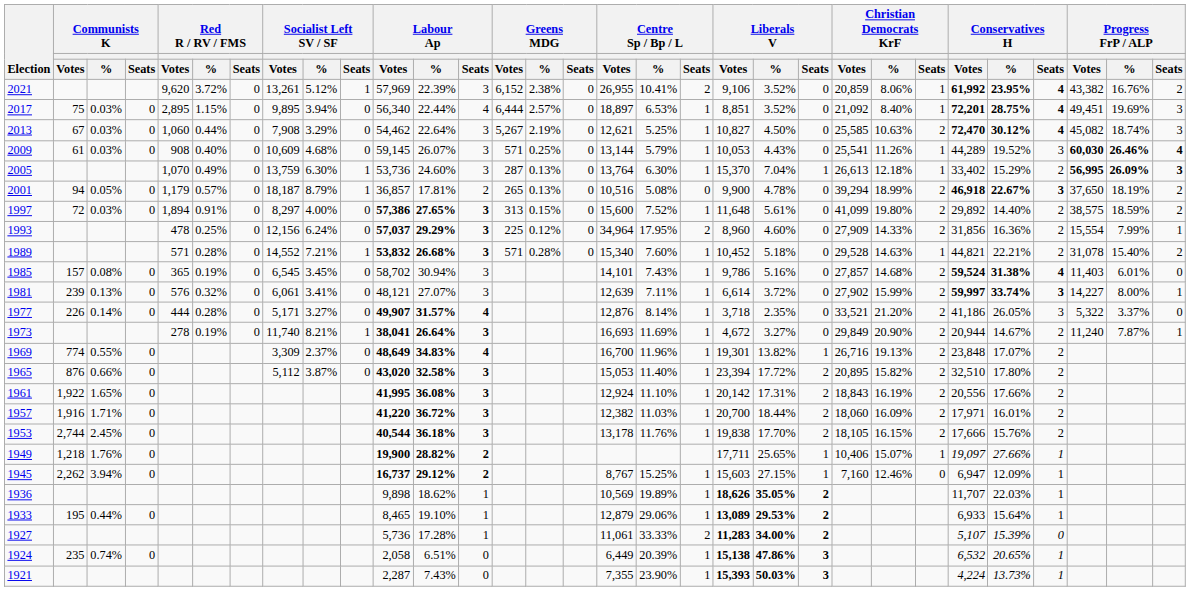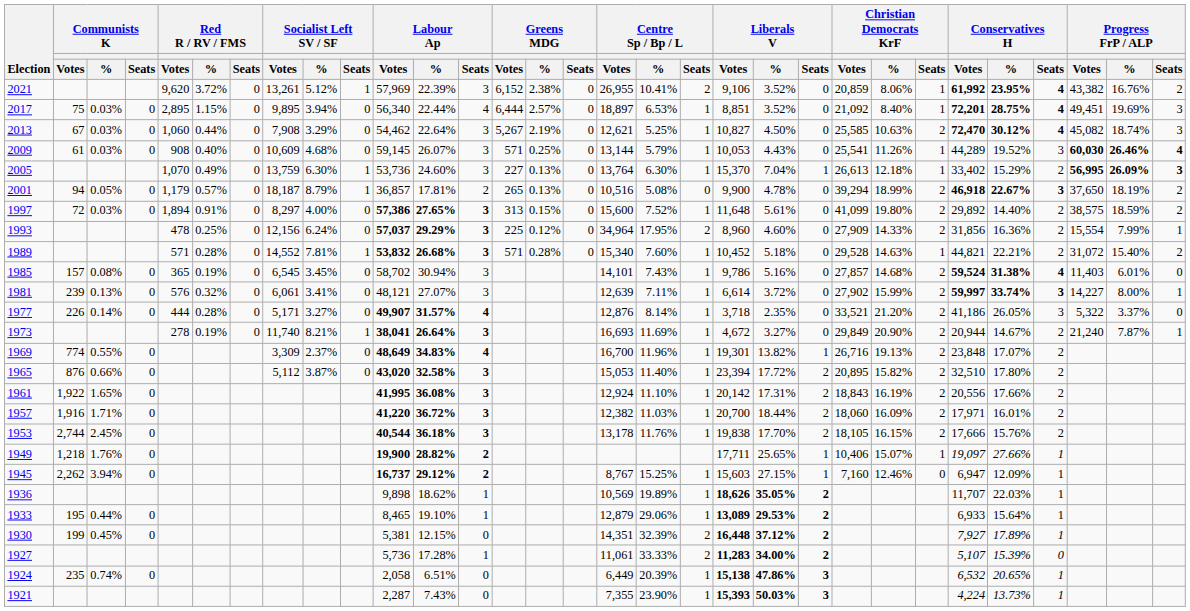2005 | Greens MDG / Votes: 287 -> 227
1989 | Socialist Left SV / SF / %: 7.21% -> 7.81%
1989 | Progress FrP / ALP / Votes: 31,078 -> 31,072
1973 | Progress FrP / ALP / Votes: 11,240 -> 21,240
+ row: 1930 | 199 | 0.45% | 0 | 5,381 | 12.15% | 0 | 14,351 | 32.39% | 2 | 16,448 | 37.12% | 2 | 7,927 | 17.89% | 1
